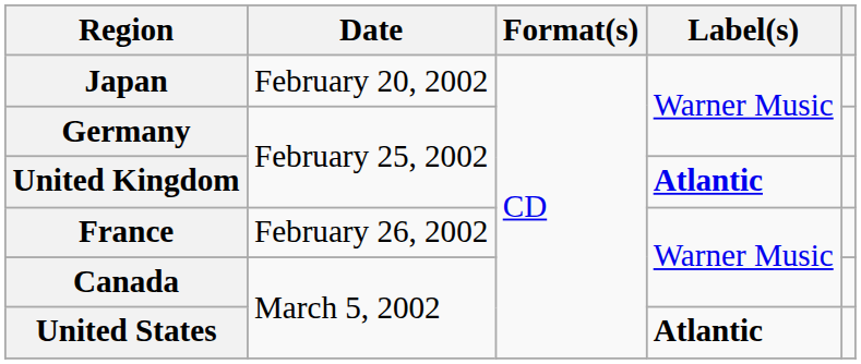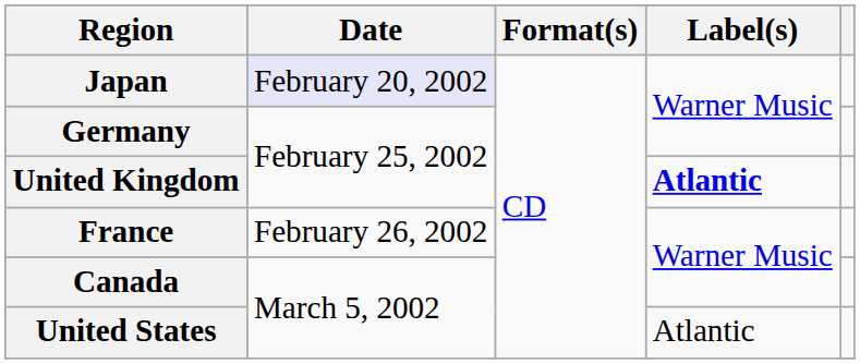Japan | Date: no background -> lavender background
United States | Label(s): bold -> normal
